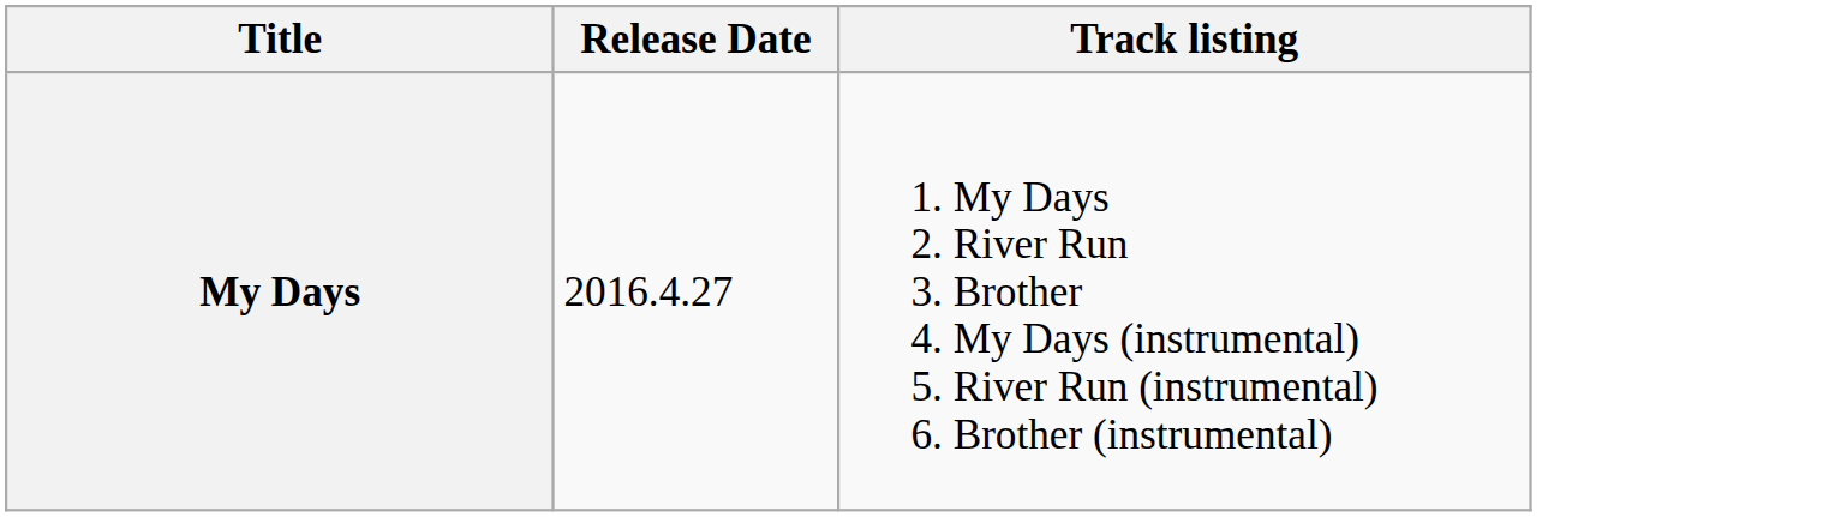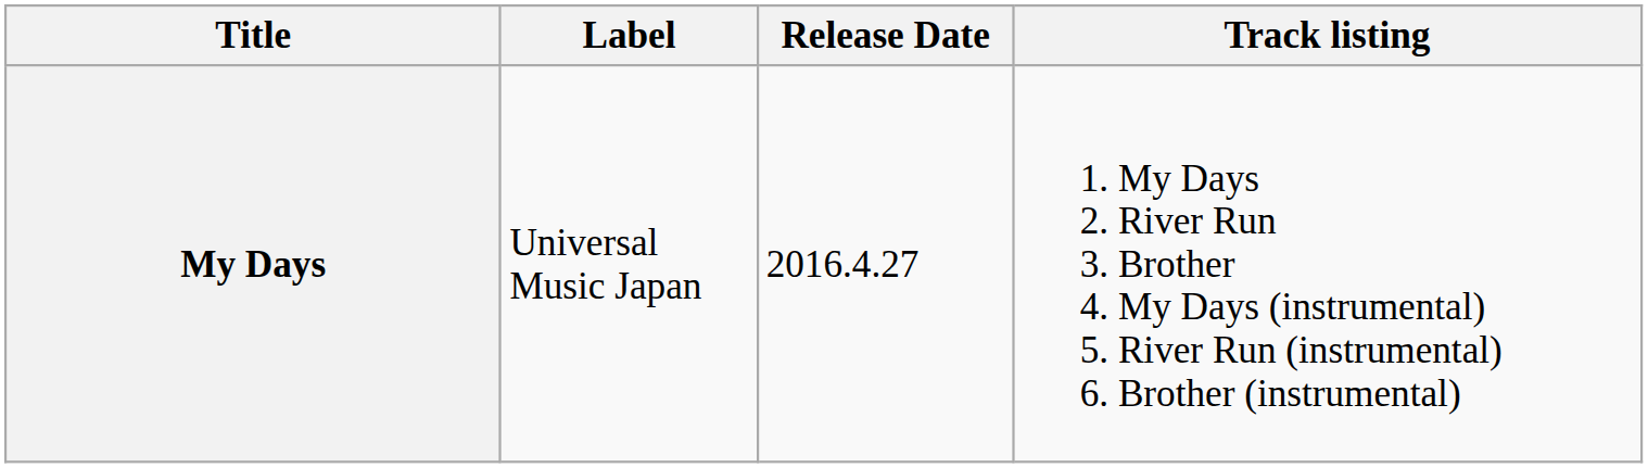+ column: Label | Universal Music Japan
